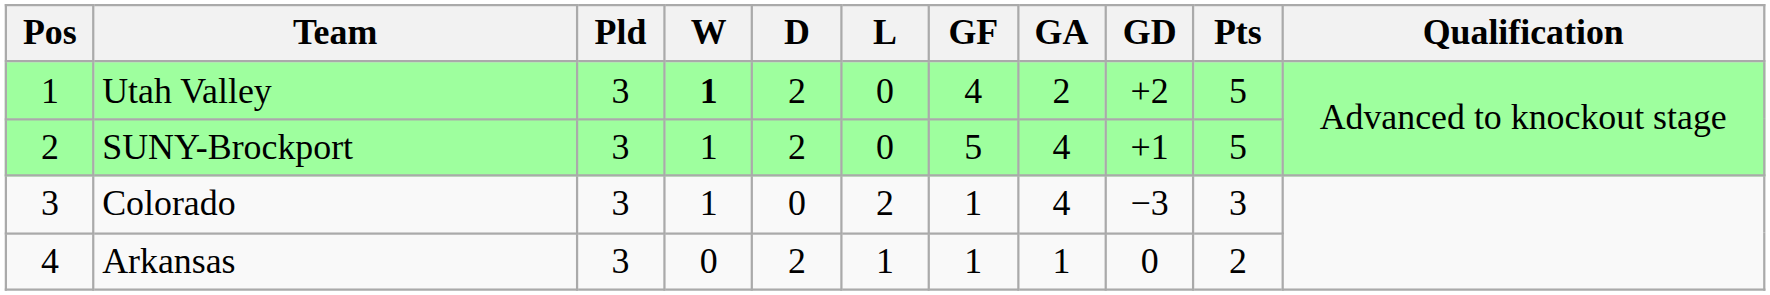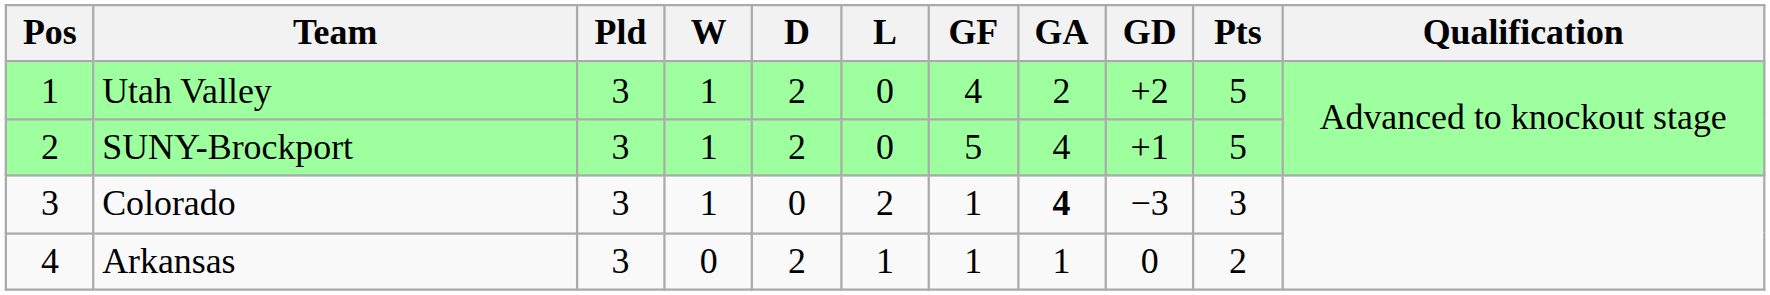Utah Valley | W: bold -> normal
Colorado | GA: normal -> bold
